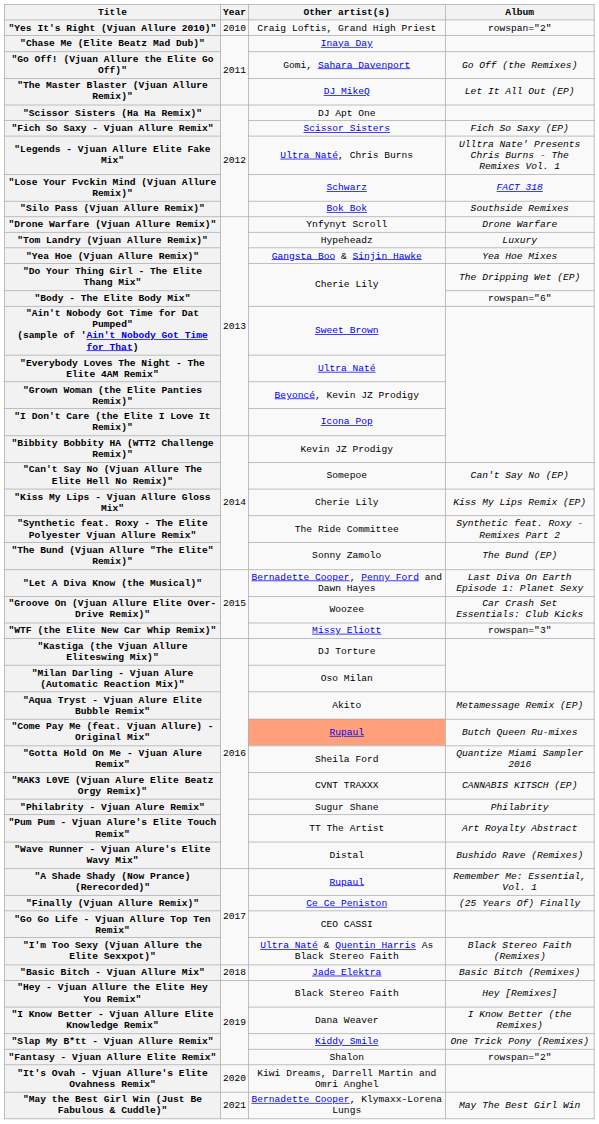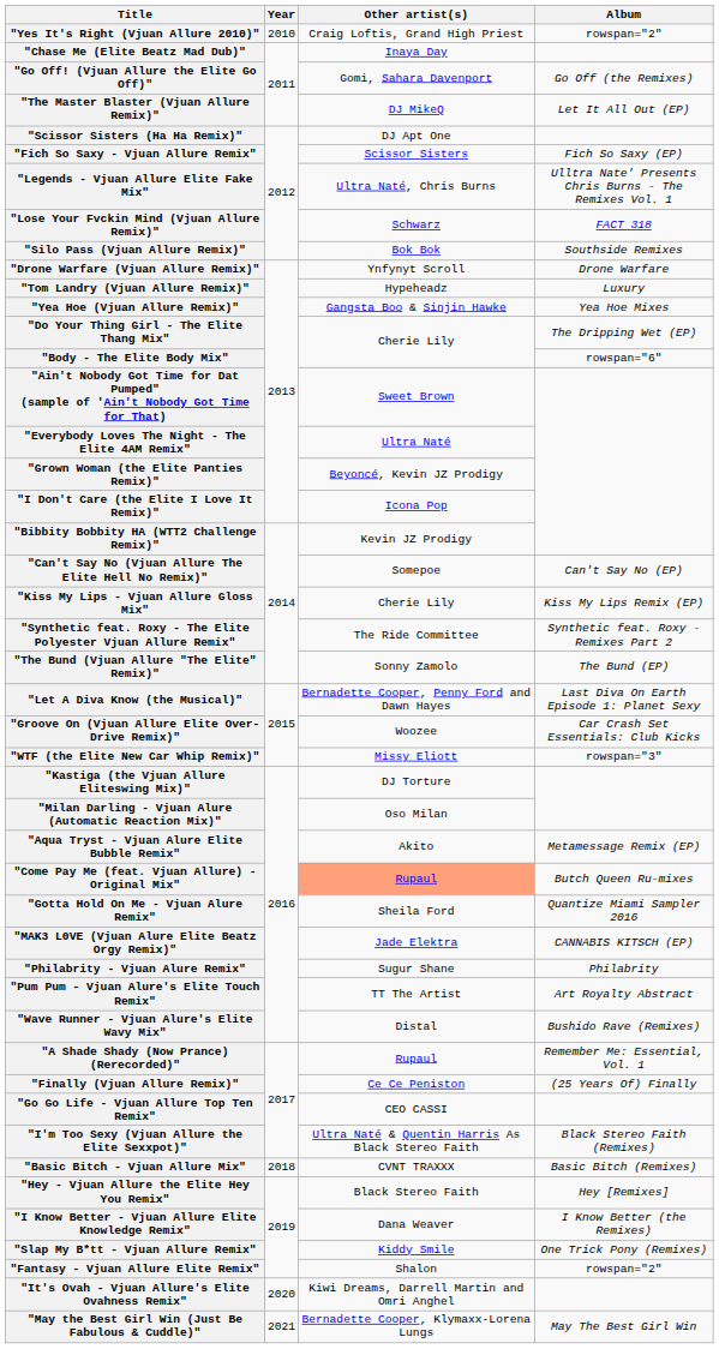"MAK3 L0VE (Vjuan Alure Elite Beatz Orgy Remix)" | Other artist(s): CVNT TRAXXX -> Jade Elektra
"Basic Bitch - Vjuan Allure Mix" | Other artist(s): Jade Elektra -> CVNT TRAXXX
